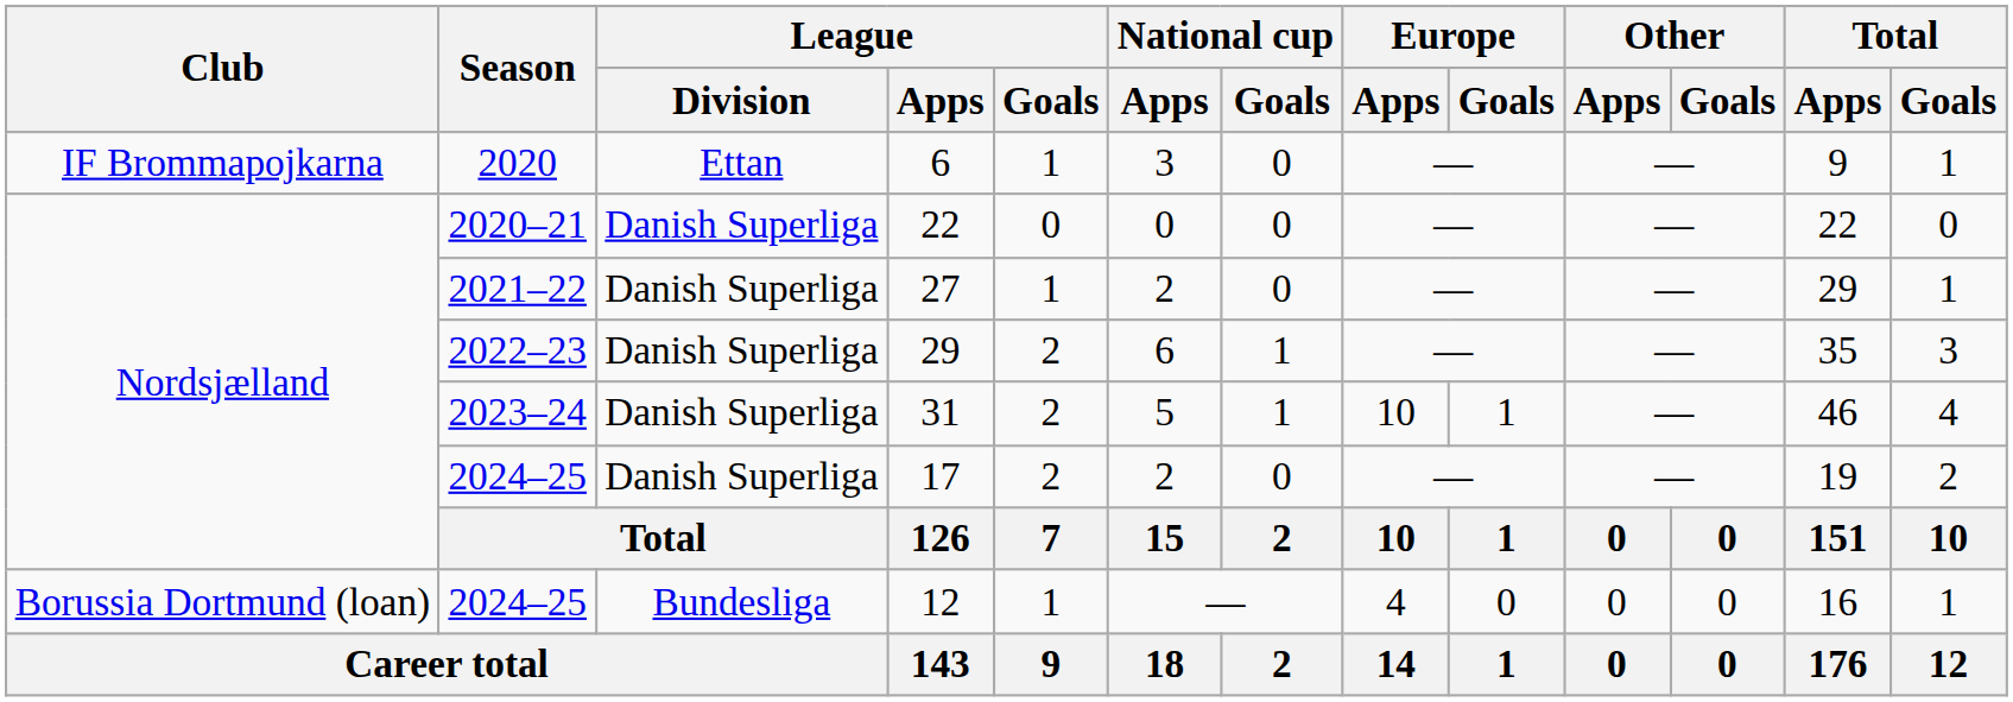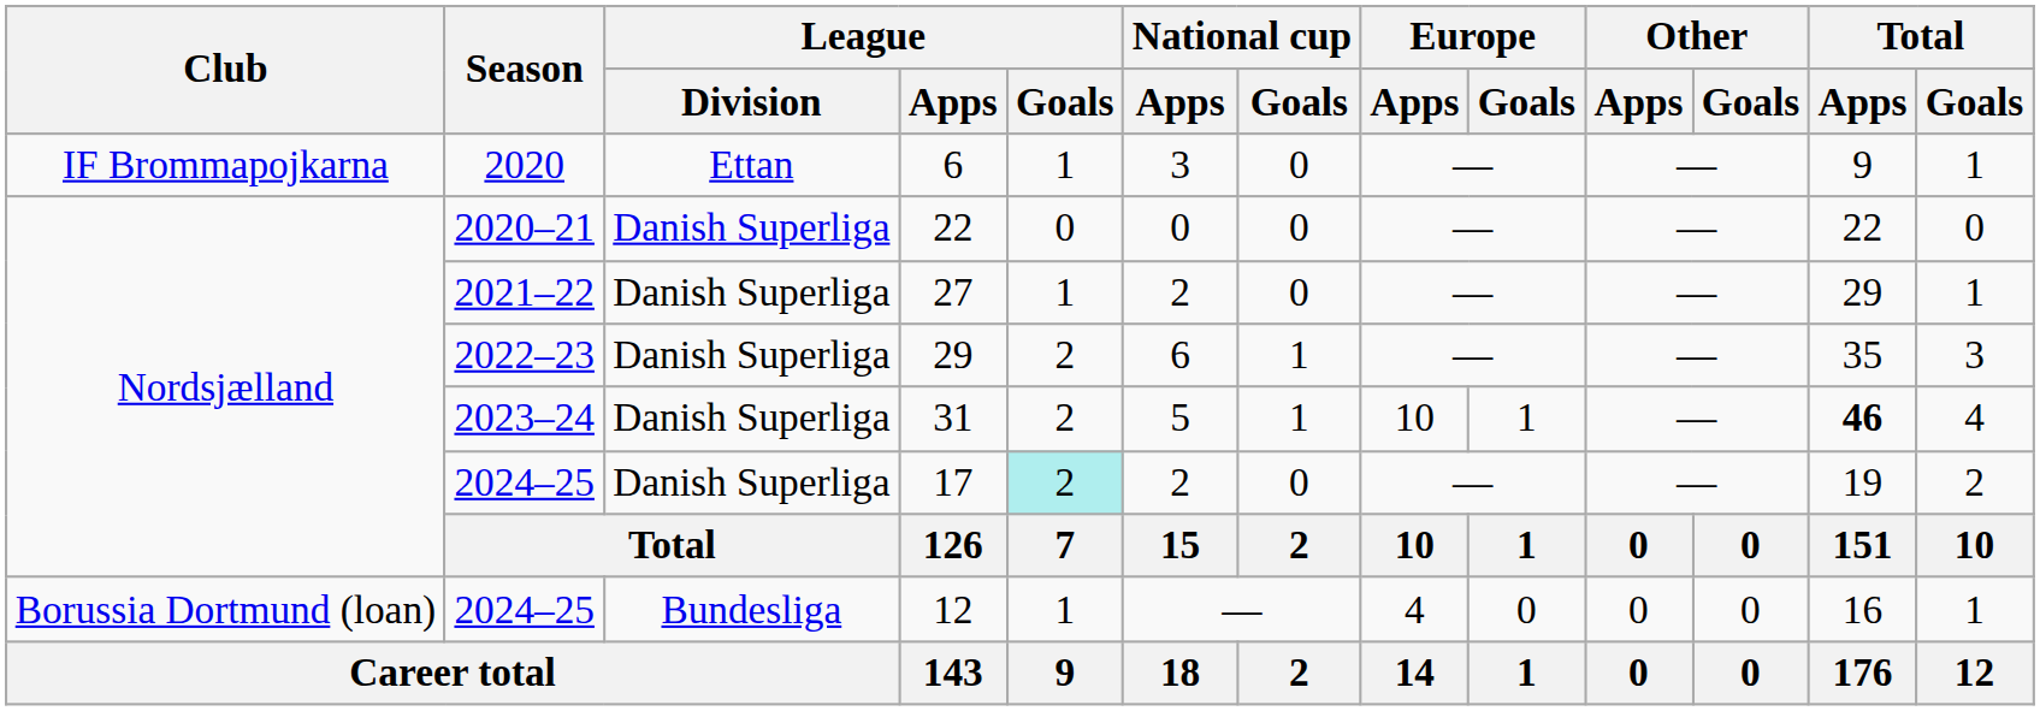31 | Total / Apps: normal -> bold
17 | League / Goals: no background -> paleturquoise background
